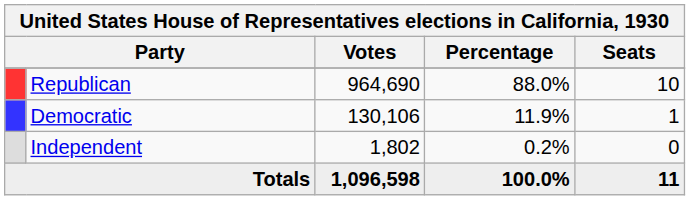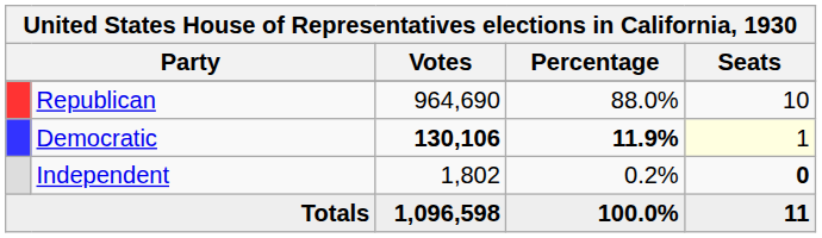Democratic | Votes: normal -> bold
Democratic | Percentage: normal -> bold
Democratic | Seats: no background -> lightyellow background
Independent | Seats: normal -> bold
